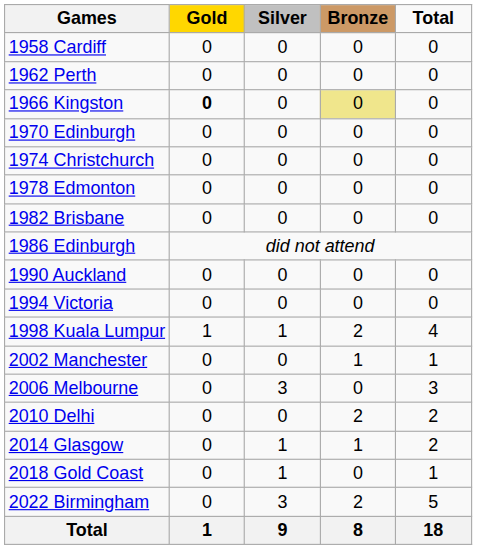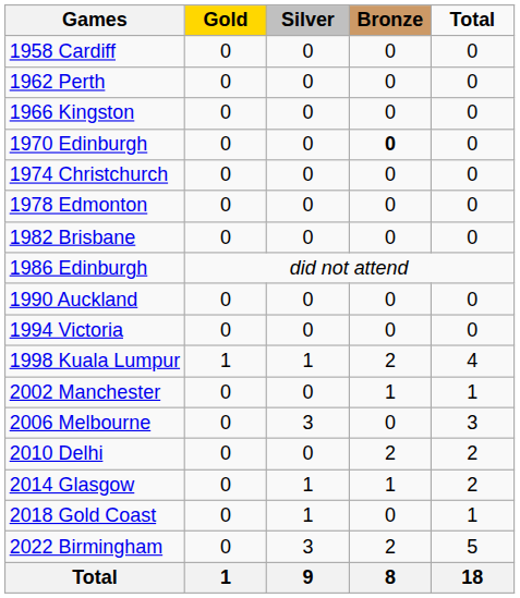1966 Kingston | Gold: bold -> normal
1966 Kingston | Bronze: khaki background -> no background
1970 Edinburgh | Bronze: normal -> bold
